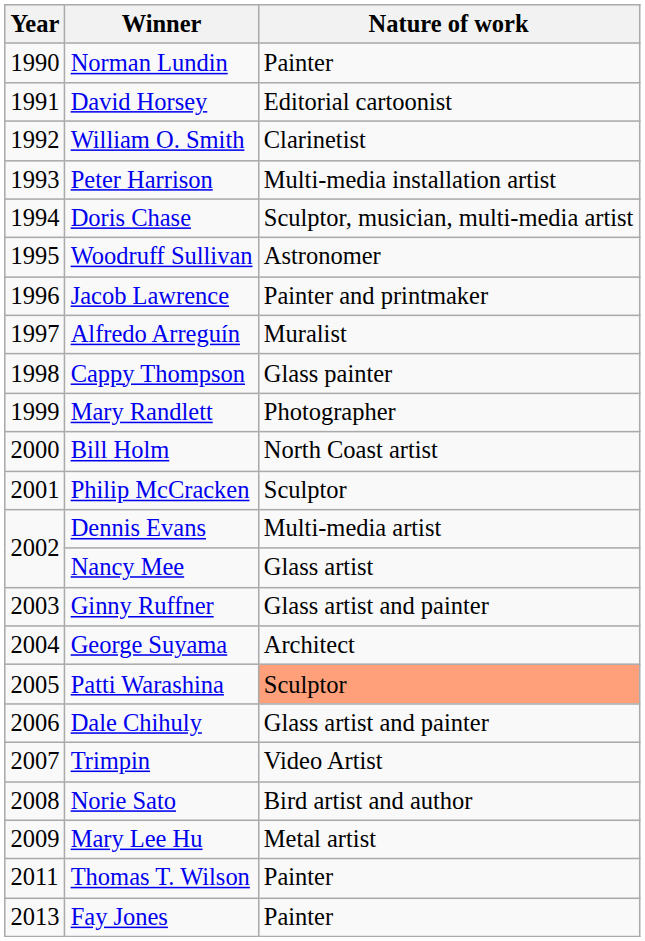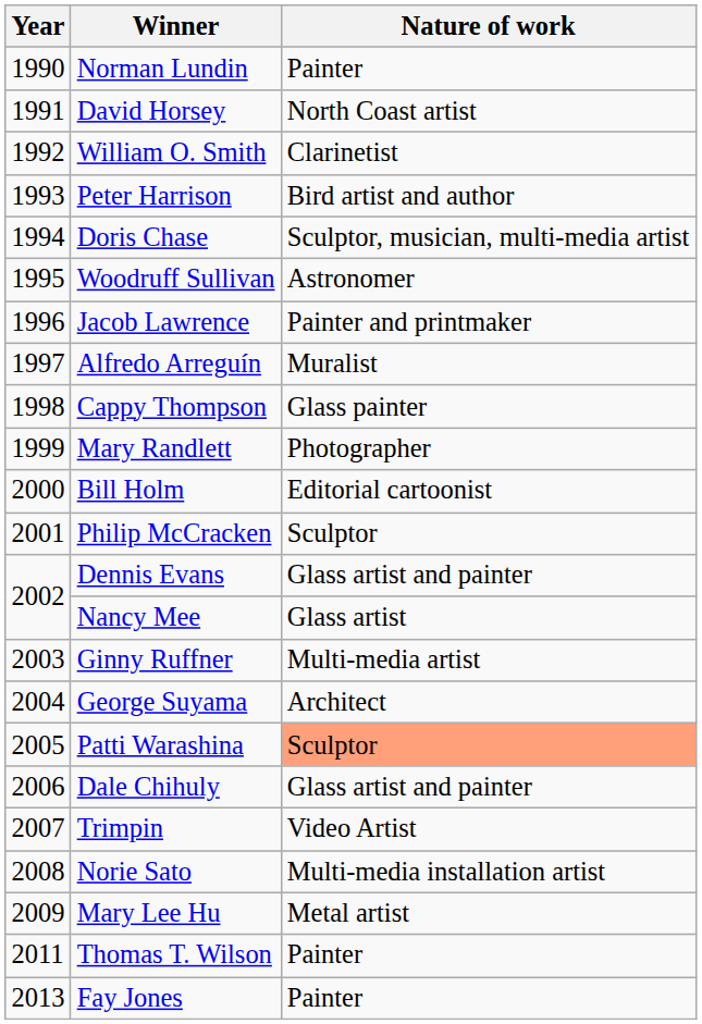David Horsey | Nature of work: Editorial cartoonist -> North Coast artist
Peter Harrison | Nature of work: Multi-media installation artist -> Bird artist and author
Bill Holm | Nature of work: North Coast artist -> Editorial cartoonist
Dennis Evans | Nature of work: Multi-media artist -> Glass artist and painter
Ginny Ruffner | Nature of work: Glass artist and painter -> Multi-media artist
Norie Sato | Nature of work: Bird artist and author -> Multi-media installation artist
